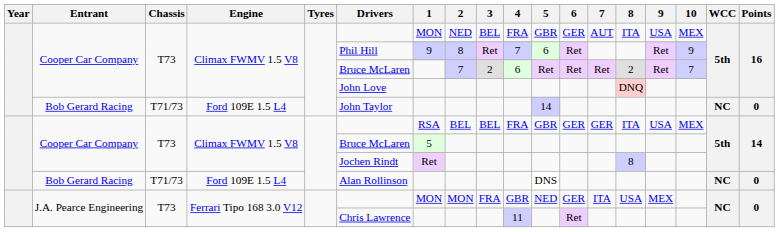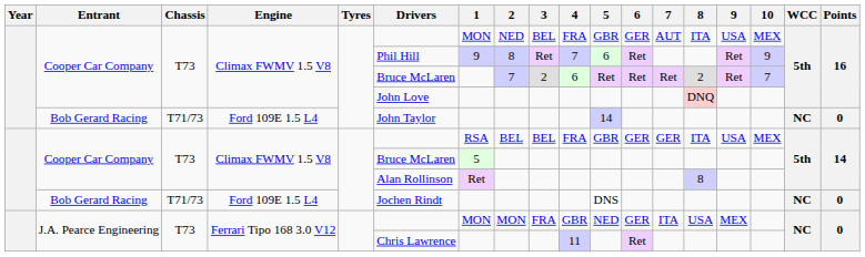row 9 | Drivers: Jochen Rindt -> Alan Rollinson
row 10 | Drivers: Alan Rollinson -> Jochen Rindt
